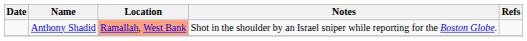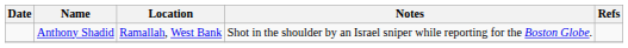Anthony Shadid | Location: lightsalmon background -> no background
